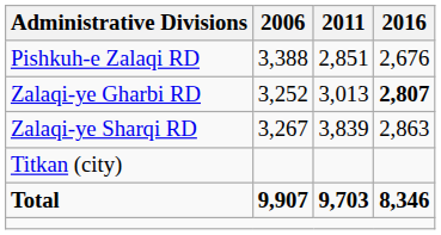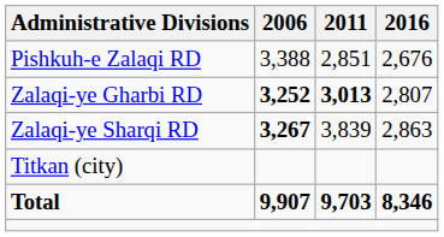Zalaqi-ye Gharbi RD | 2006: normal -> bold
Zalaqi-ye Gharbi RD | 2011: normal -> bold
Zalaqi-ye Gharbi RD | 2016: bold -> normal
Zalaqi-ye Sharqi RD | 2006: normal -> bold
